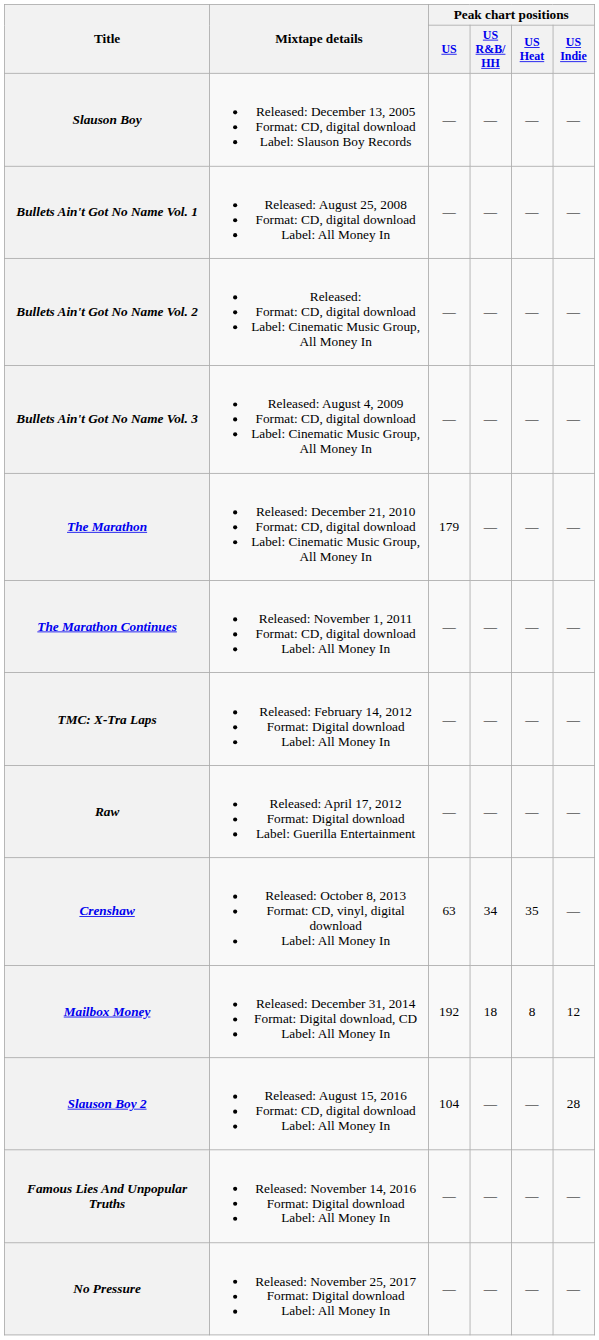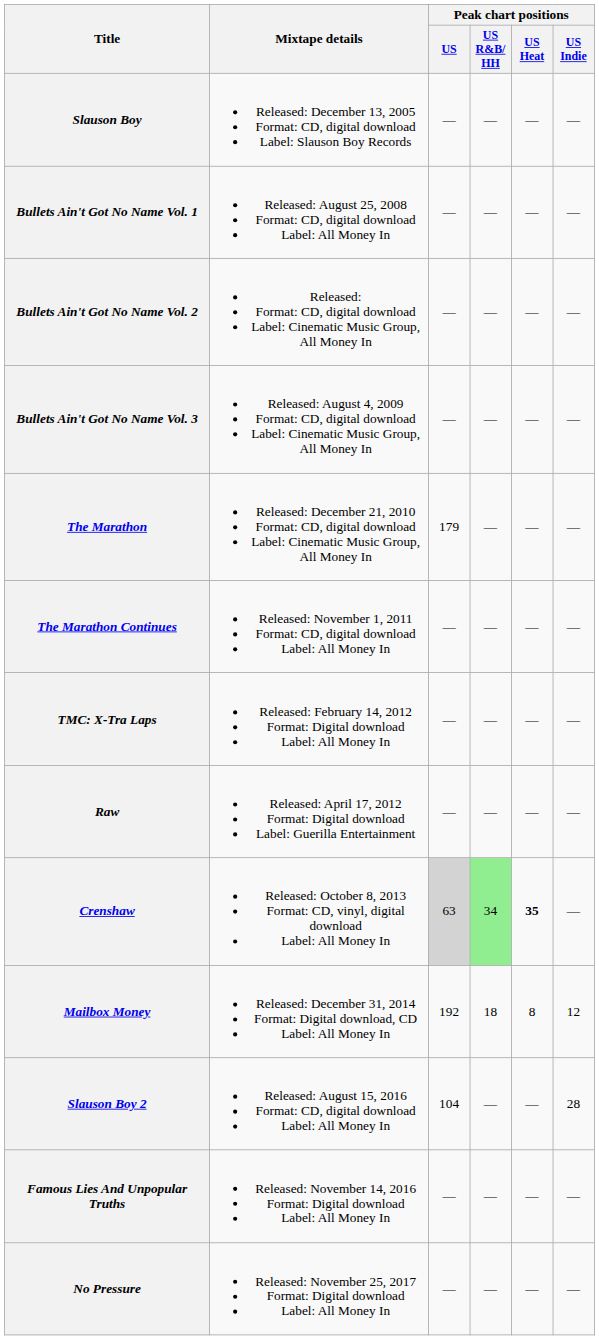Crenshaw | Peak chart positions / US: no background -> lightgrey background
Crenshaw | Peak chart positions / US R&B/ HH: no background -> lightgreen background
Crenshaw | Peak chart positions / US Heat: normal -> bold
